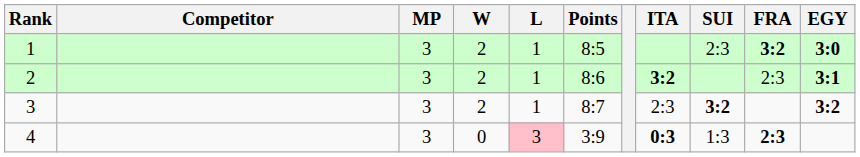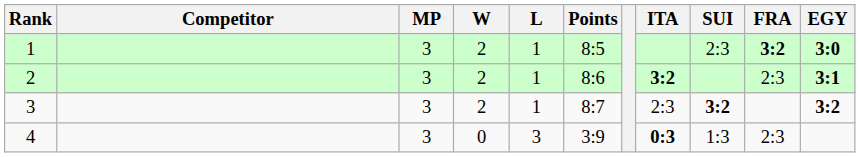4 | L: pink background -> no background
4 | FRA: bold -> normal
